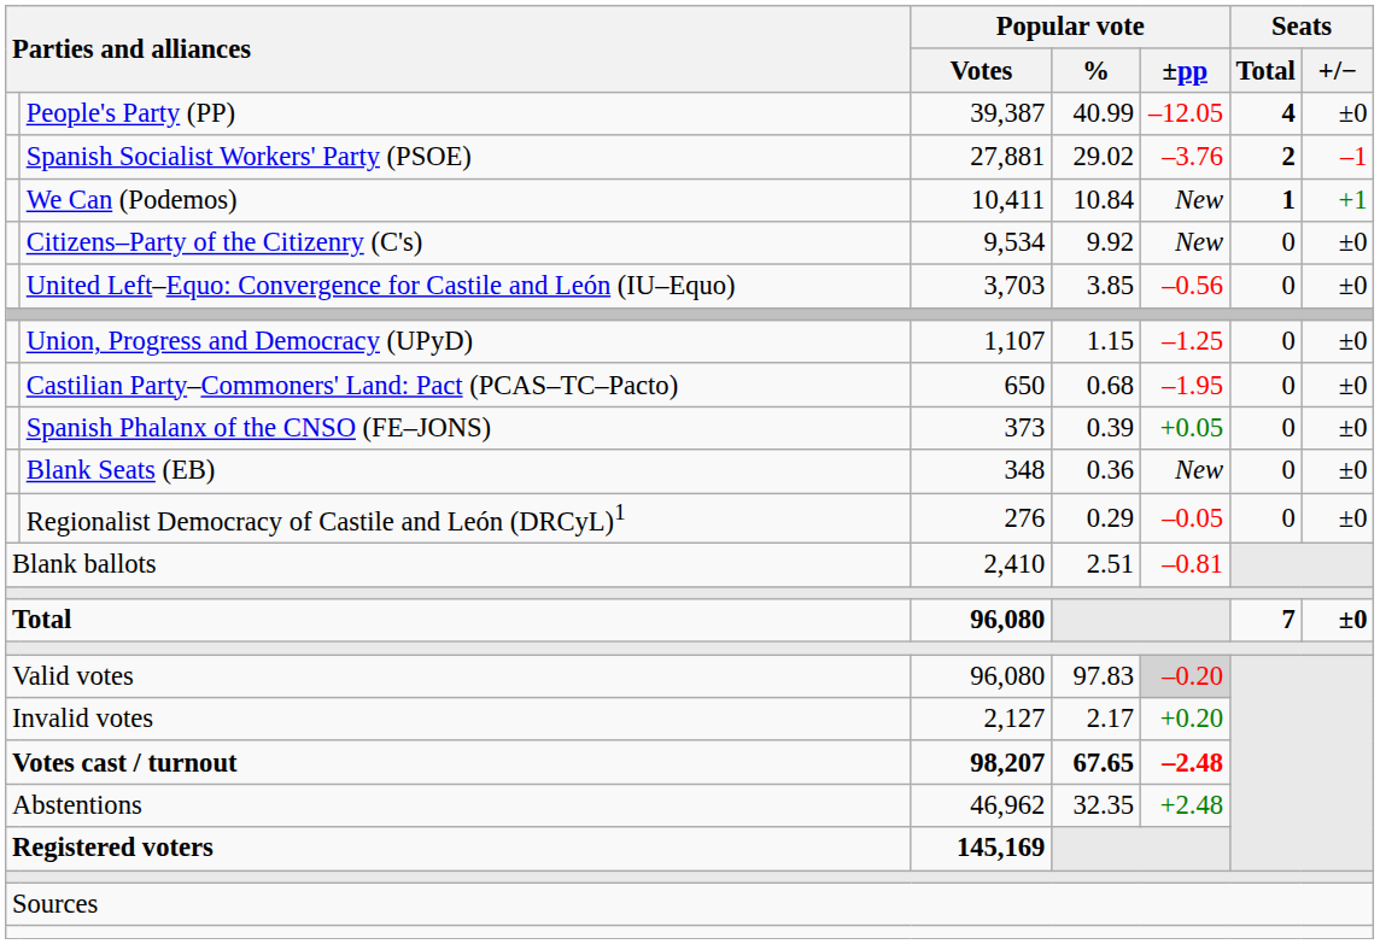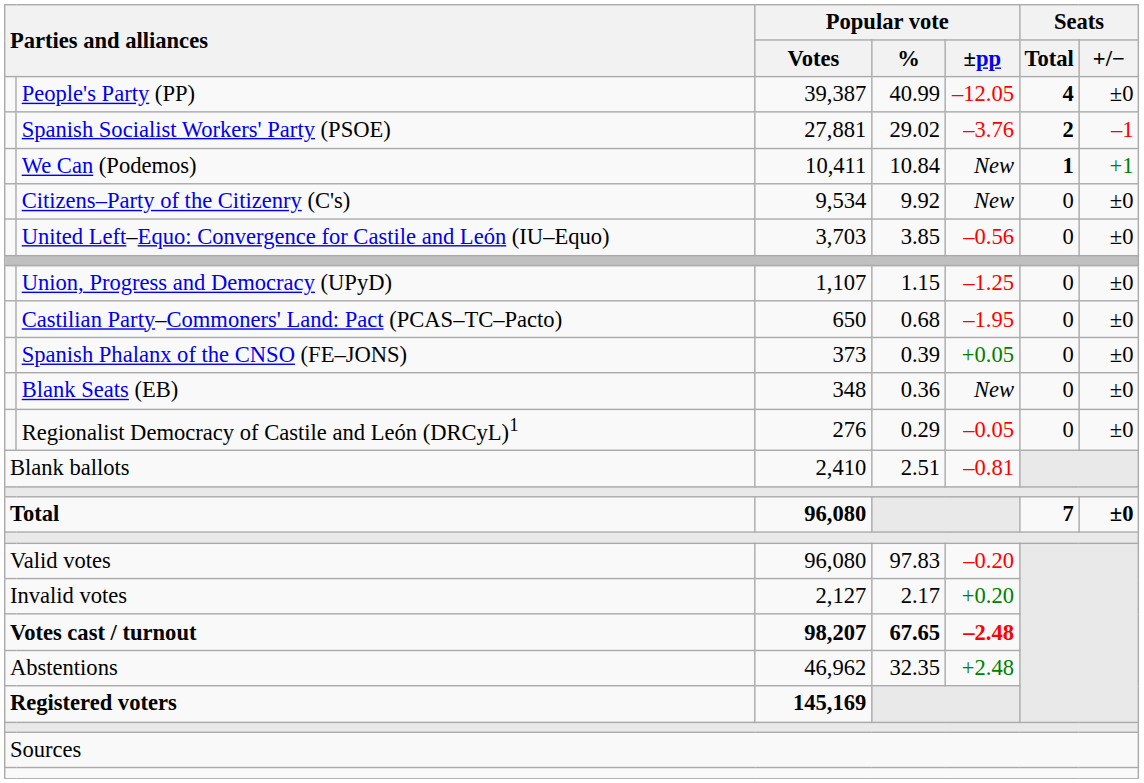Valid votes | Popular vote / ±pp: lightgrey background -> no background
